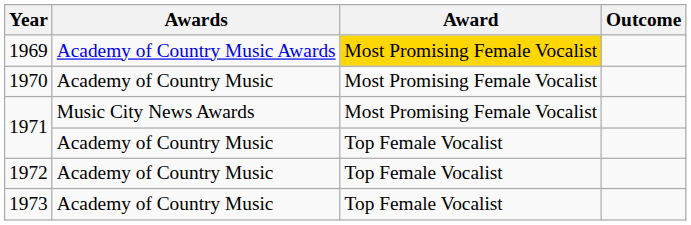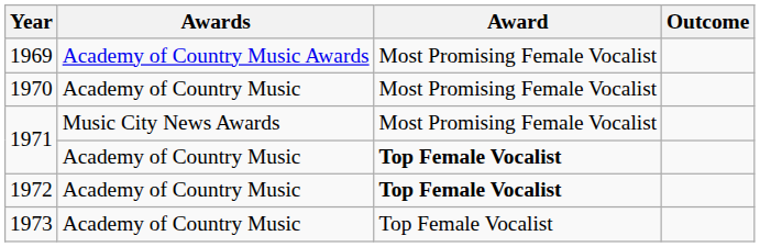1969 | Award: gold background -> no background
1971 / Academy of Country Music | Award: normal -> bold
1972 | Award: normal -> bold
